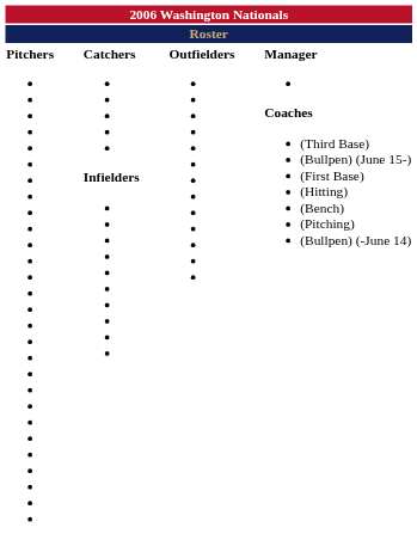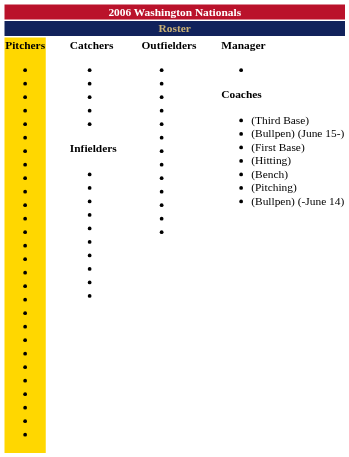Pitchers | column 1: no background -> gold background
